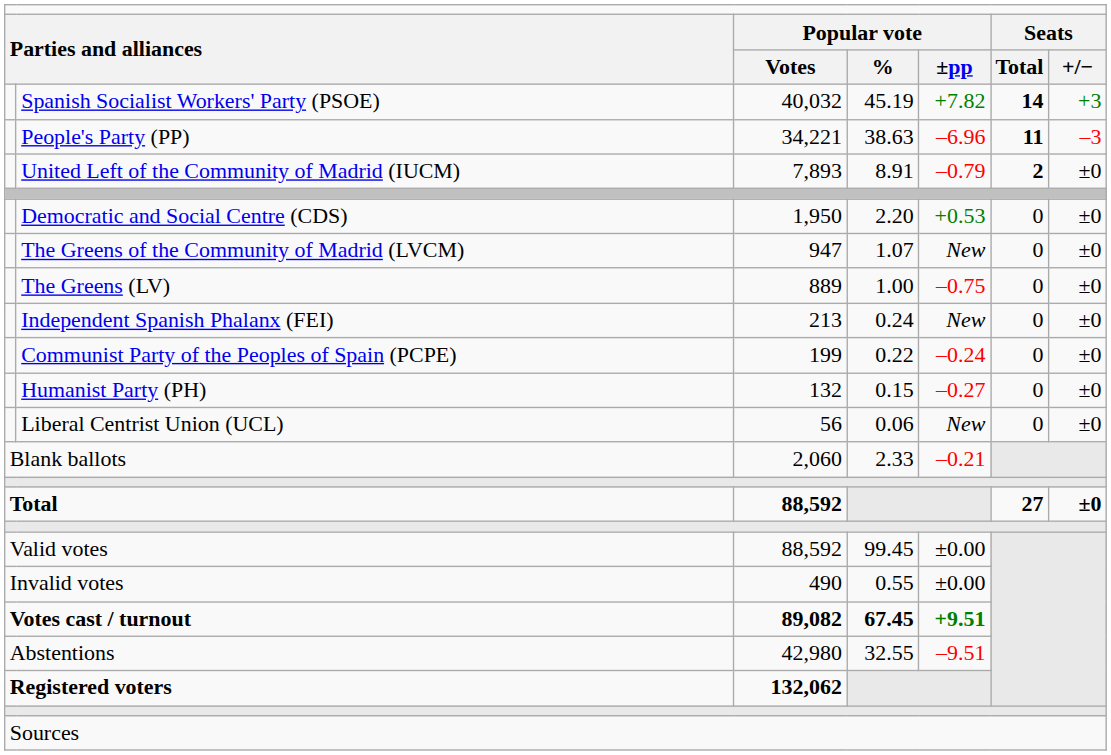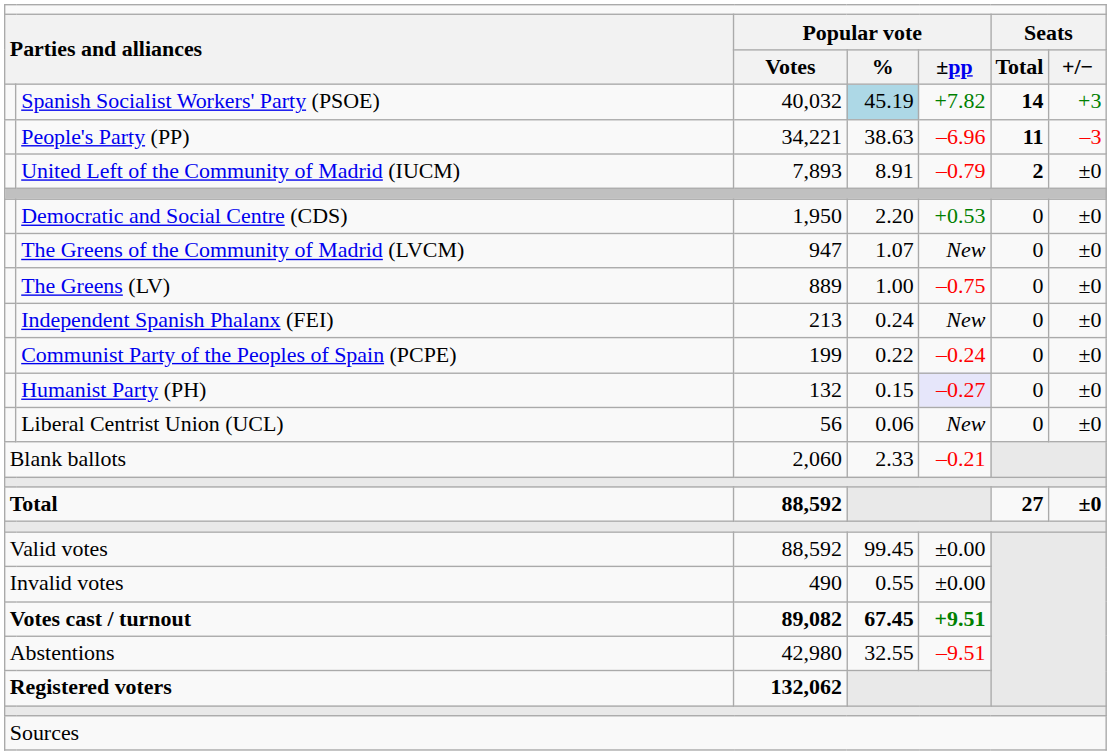Spanish Socialist Workers' Party (PSOE) | column 4: no background -> lightblue background
Humanist Party (PH) | column 5: no background -> lavender background
